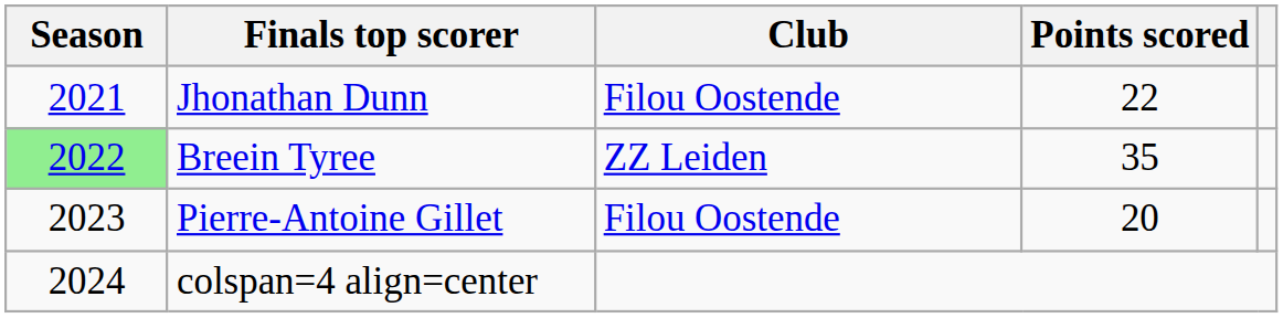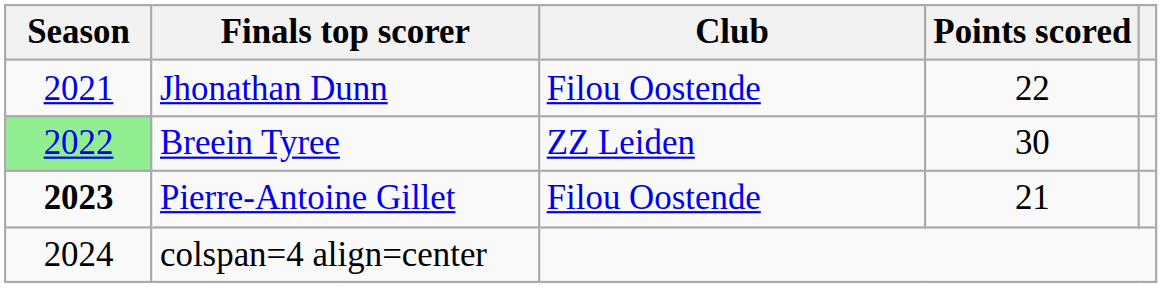Breein Tyree | Points scored: 35 -> 30
Pierre-Antoine Gillet | Season: normal -> bold
Pierre-Antoine Gillet | Points scored: 20 -> 21
